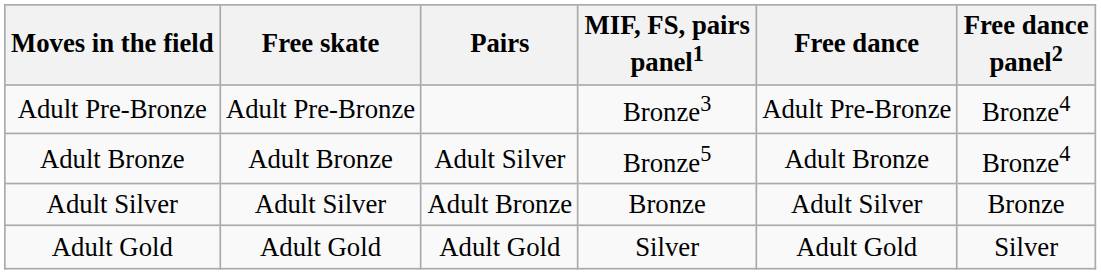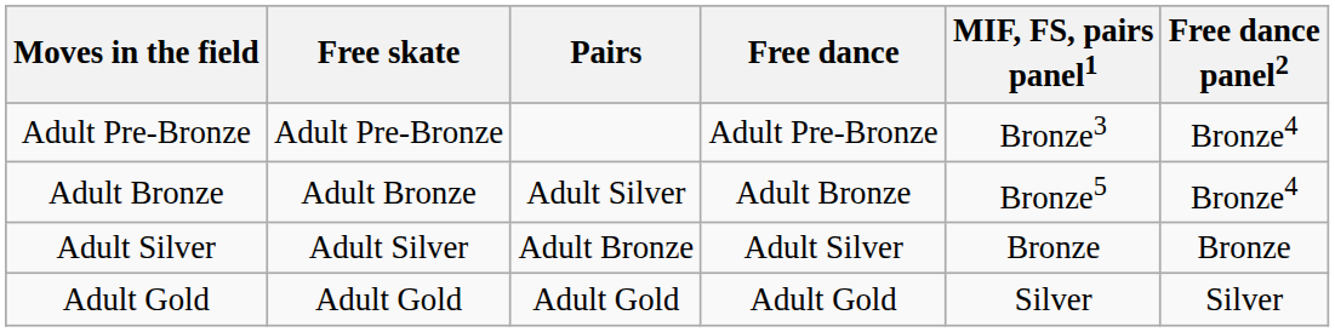columns swapped: MIF, FS, pairs panel1 <-> Free dance
